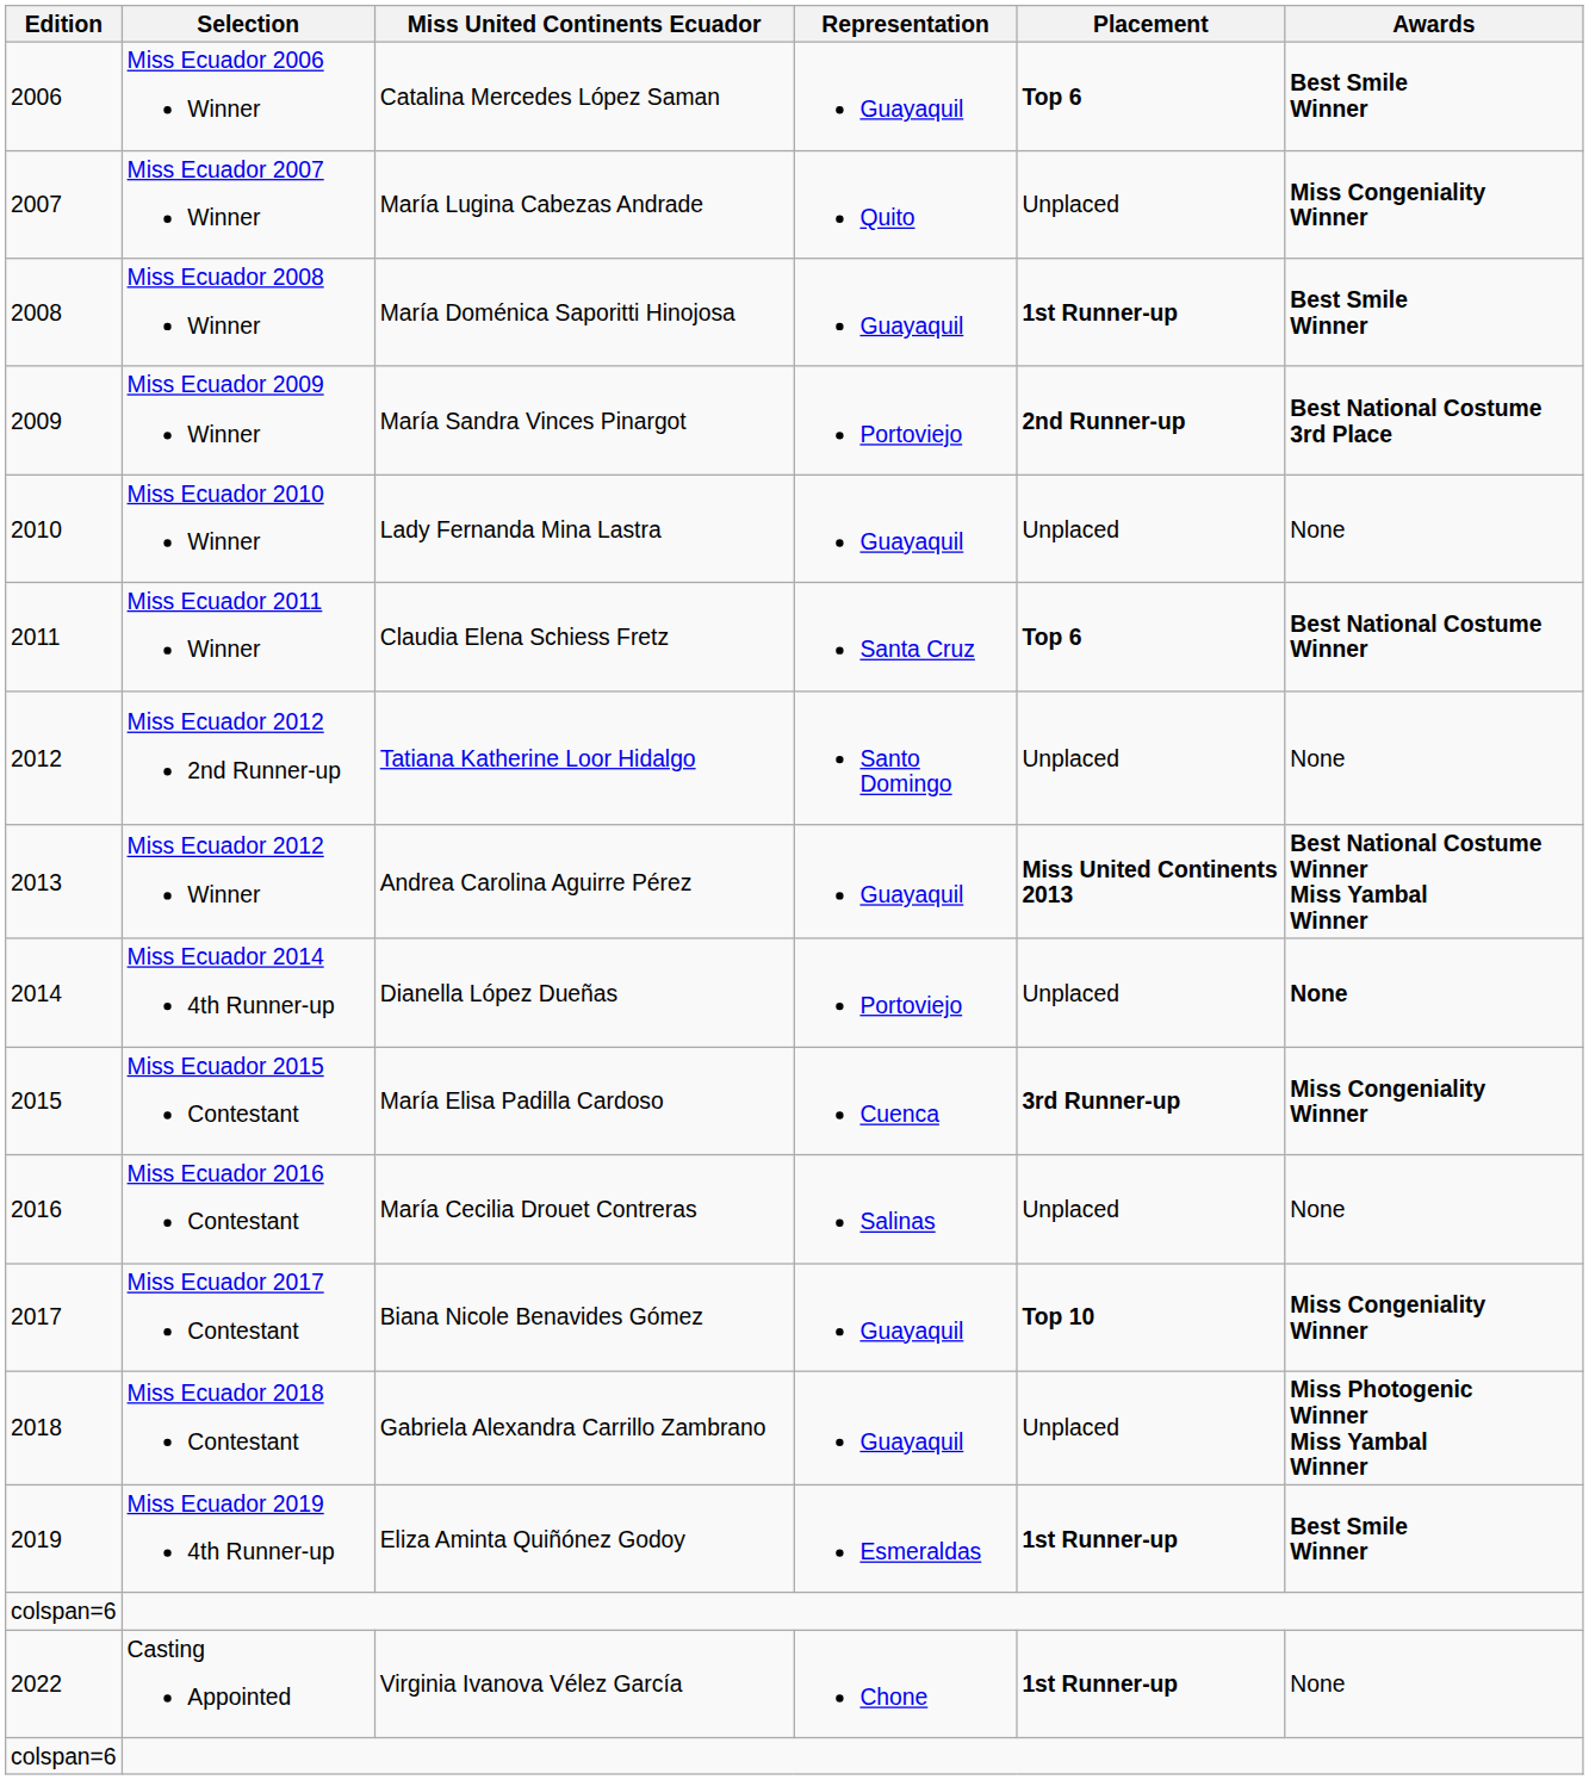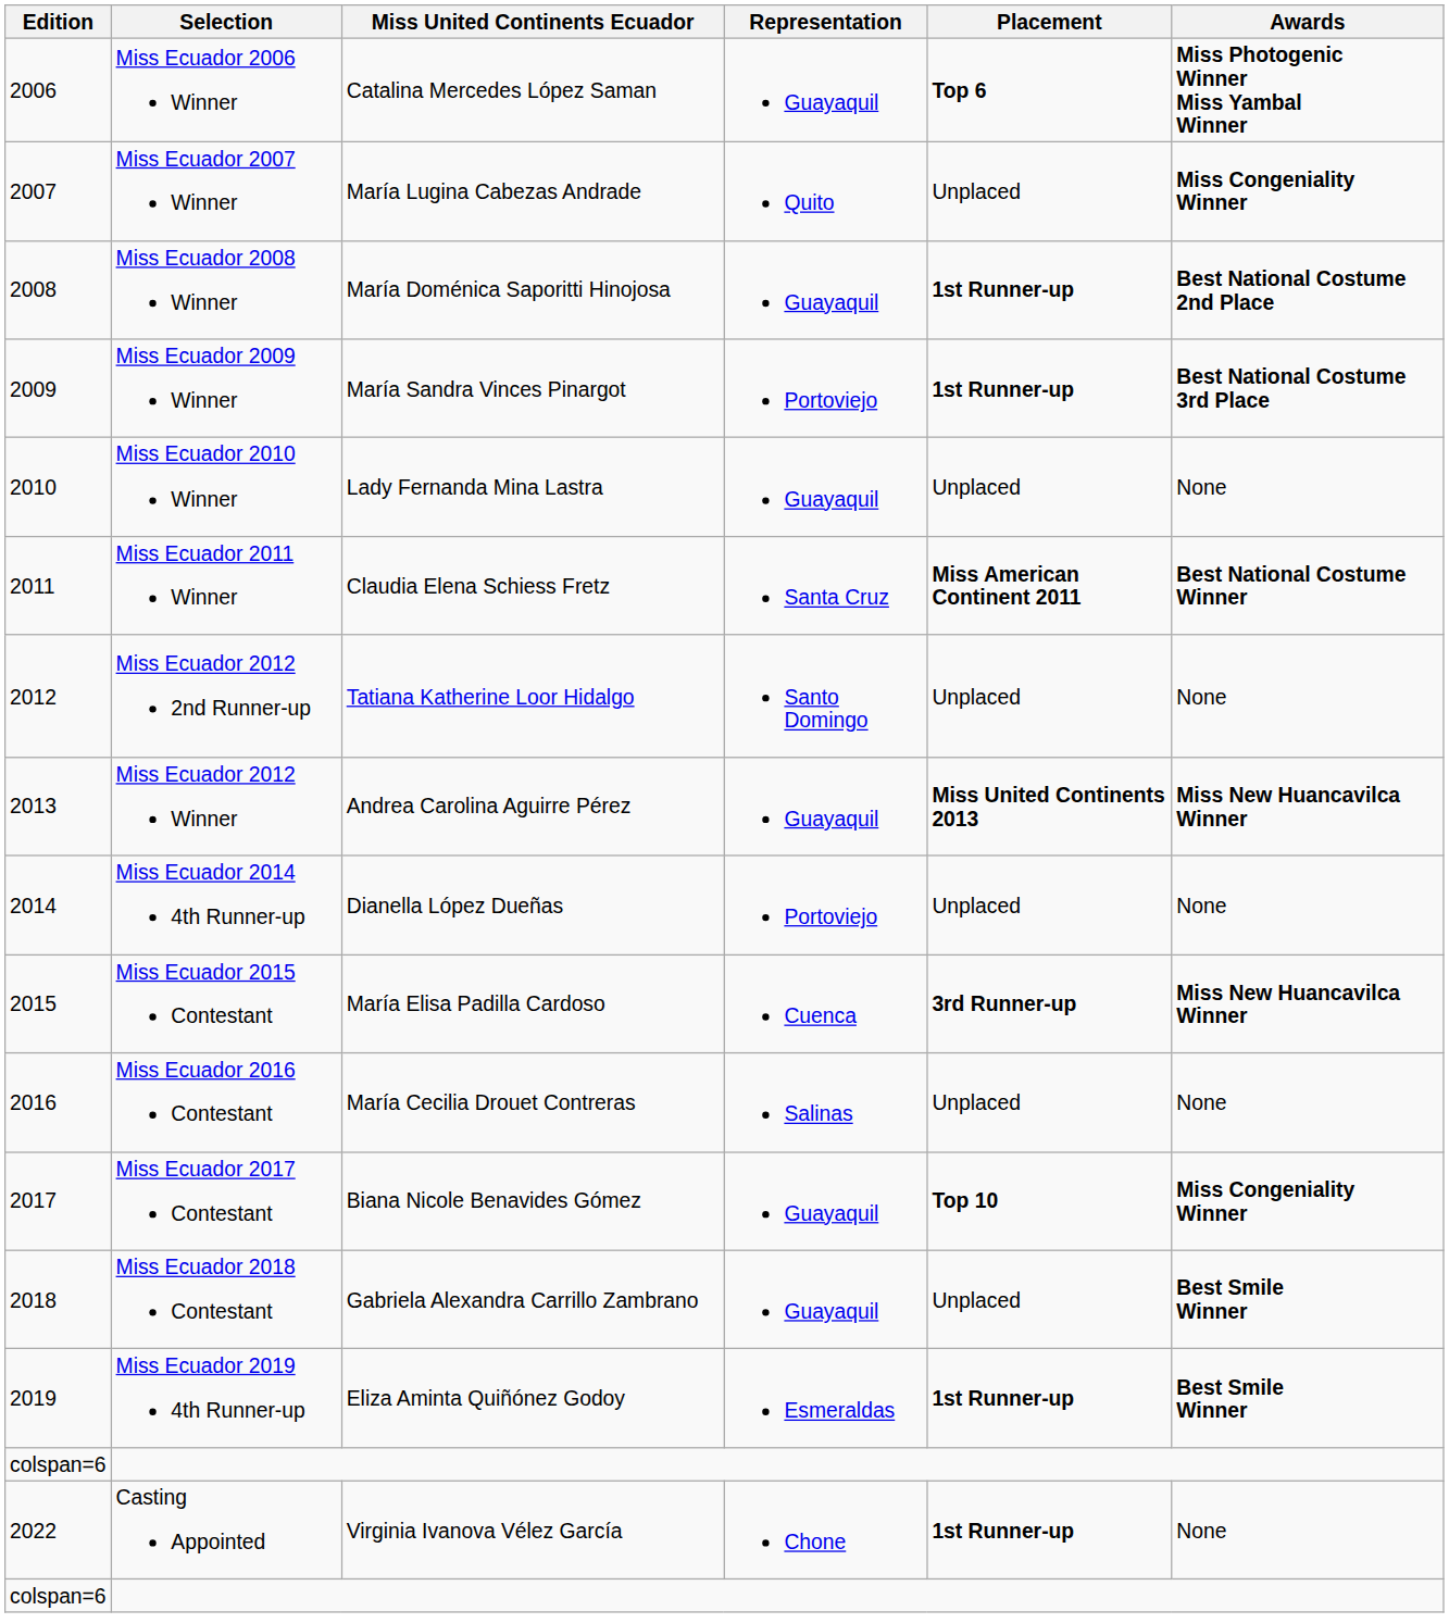Miss Ecuador 2006 Winner | Awards: Best Smile Winner -> Miss Photogenic Winner Miss Yambal Winner
Miss Ecuador 2008 Winner | Awards: Best Smile Winner -> Best National Costume 2nd Place
Miss Ecuador 2009 Winner | Placement: 2nd Runner-up -> 1st Runner-up
Miss Ecuador 2011 Winner | Placement: Top 6 -> Miss American Continent 2011
Miss Ecuador 2012 Winner | Awards: Best National Costume Winner Miss Yambal Winner -> Miss New Huancavilca Winner
Miss Ecuador 2014 4th Runner-up | Awards: bold -> normal
Miss Ecuador 2015 Contestant | Awards: Miss Congeniality Winner -> Miss New Huancavilca Winner
Miss Ecuador 2018 Contestant | Awards: Miss Photogenic Winner Miss Yambal Winner -> Best Smile Winner
